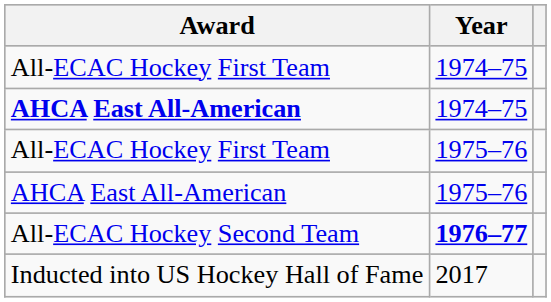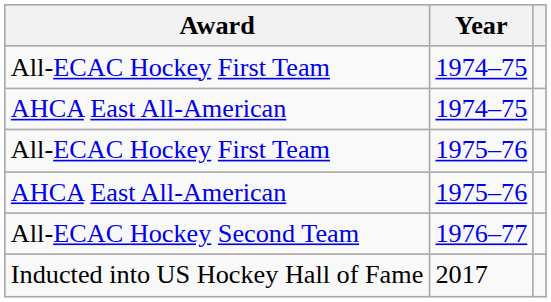AHCA East All-American / 1974–75 | Award: bold -> normal
All-ECAC Hockey Second Team | Year: bold -> normal
